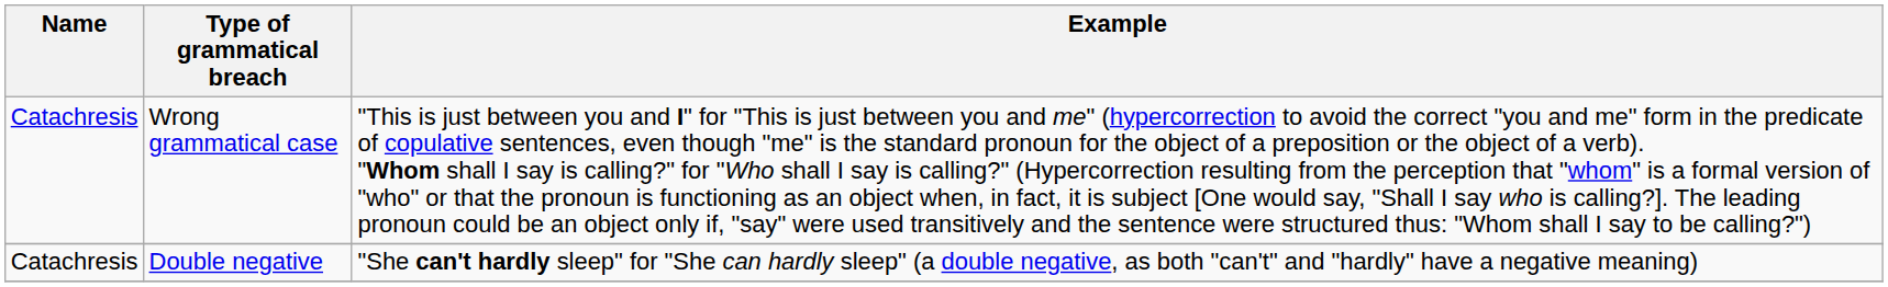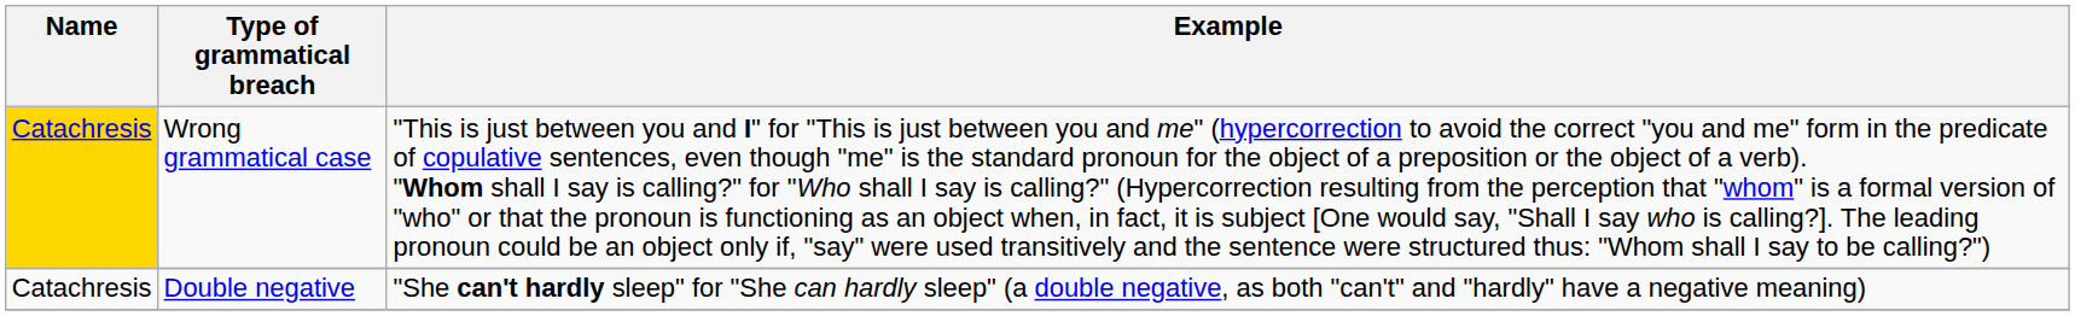Wrong grammatical case | Name: no background -> gold background
